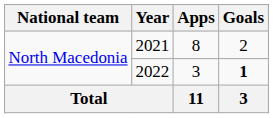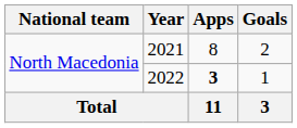2022 | Apps: normal -> bold
2022 | Goals: bold -> normal
